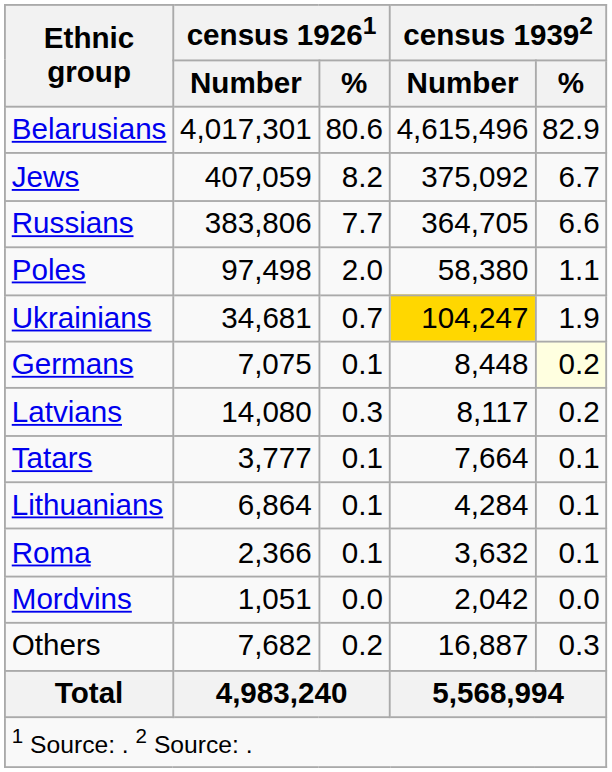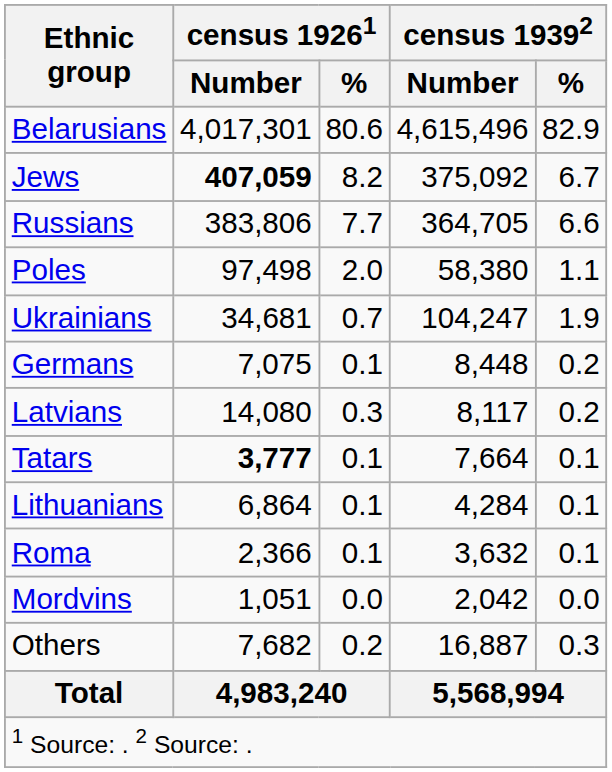Jews | census 19261 / Number: normal -> bold
Ukrainians | census 19392 / Number: gold background -> no background
Germans | census 19392 / %: lightyellow background -> no background
Tatars | census 19261 / Number: normal -> bold
